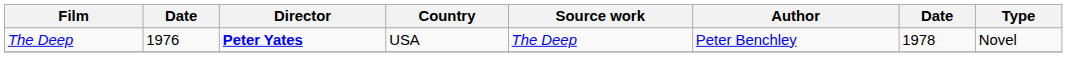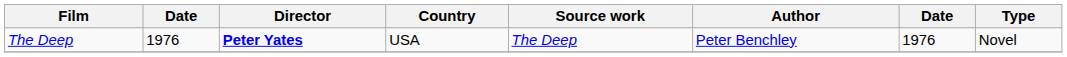row 2 | column 7: 1978 -> 1976
